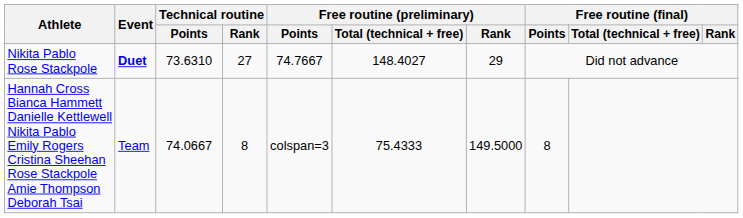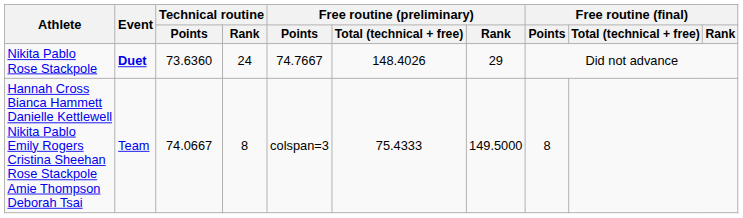Nikita Pablo Rose Stackpole | Technical routine / Points: 73.6310 -> 73.6360
Nikita Pablo Rose Stackpole | Technical routine / Rank: 27 -> 24
Nikita Pablo Rose Stackpole | Free routine (preliminary) / Total (technical + free): 148.4027 -> 148.4026
